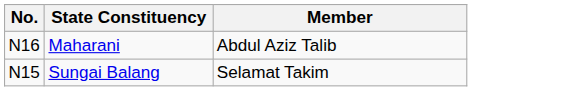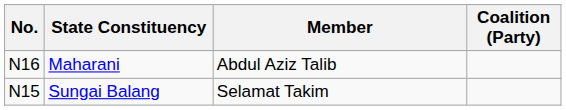+ column: Coalition (Party)
